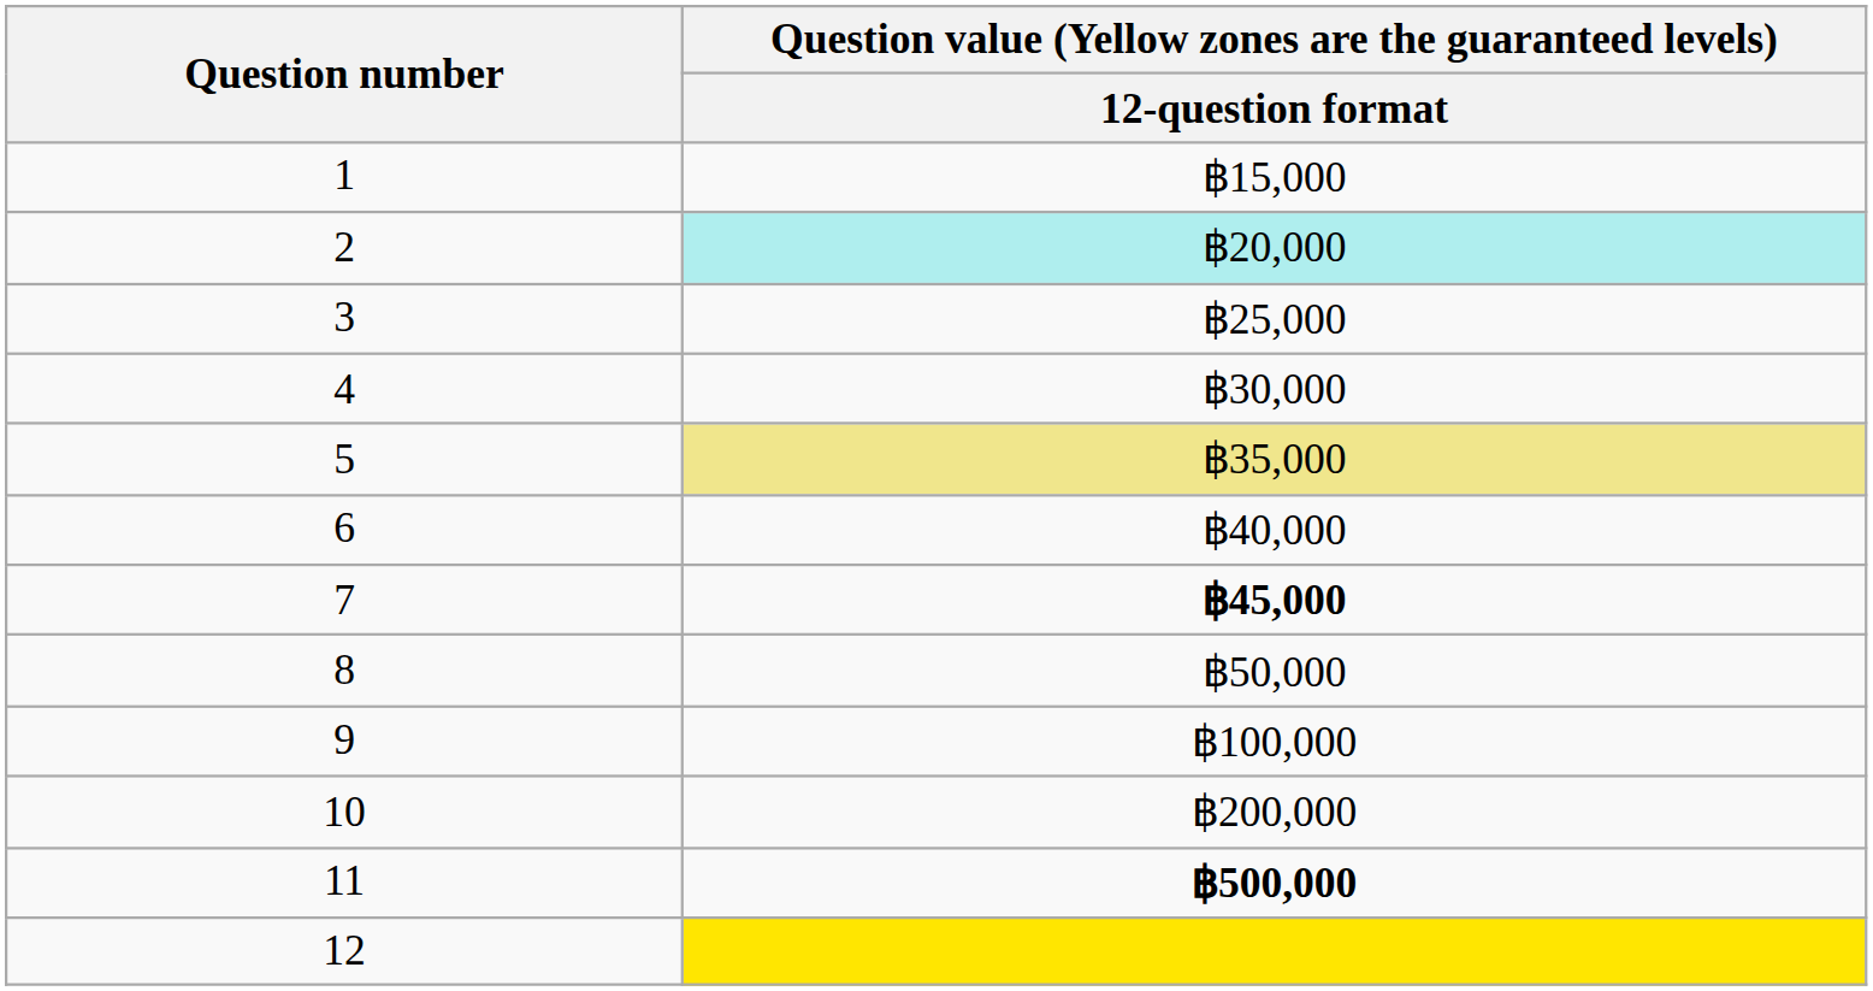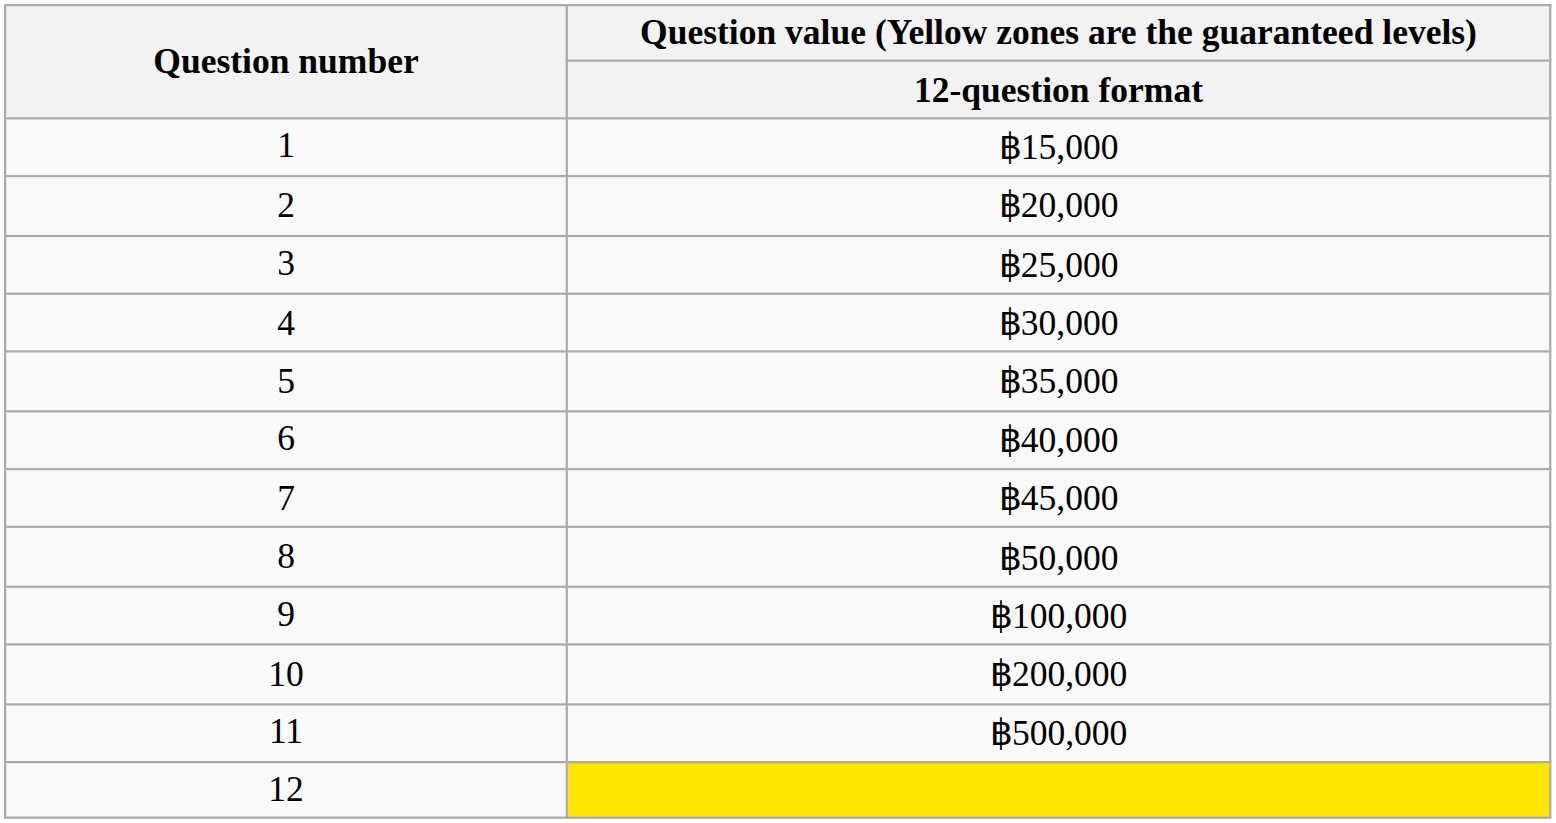2 | column 2: paleturquoise background -> no background
5 | column 2: khaki background -> no background
7 | column 2: bold -> normal
11 | column 2: bold -> normal
